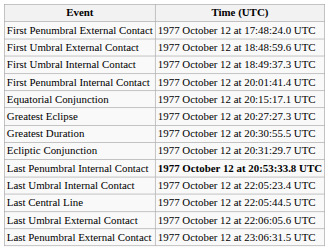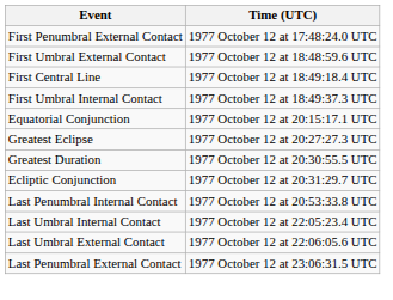+ row: First Central Line | 1977 October 12 at 18:49:18.4 UTC
- row: First Penumbral Internal Contact | 1977 October 12 at 20:01:41.4 UTC
Last Penumbral Internal Contact | Time (UTC): bold -> normal
- row: Last Central Line | 1977 October 12 at 22:05:44.5 UTC
